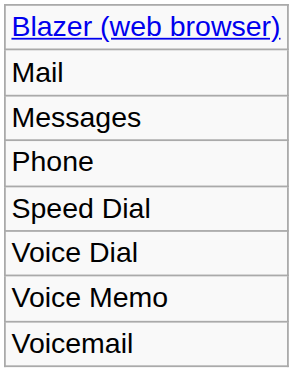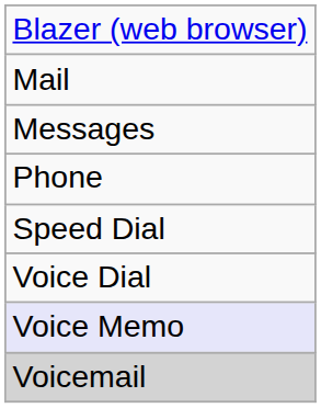row 7 | column 1: no background -> lavender background
row 8 | column 1: no background -> lightgrey background
